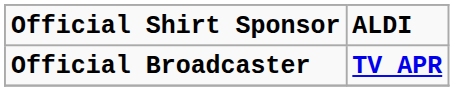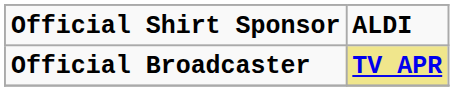Official Broadcaster | ALDI: no background -> khaki background
